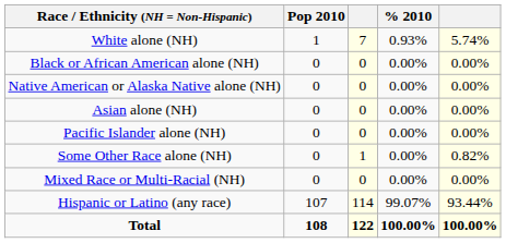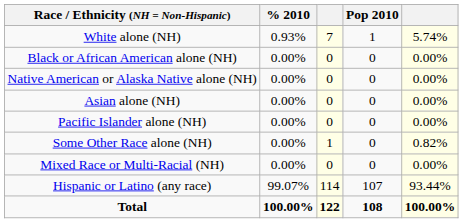columns swapped: Pop 2010 <-> % 2010
